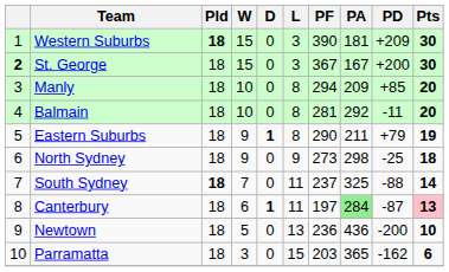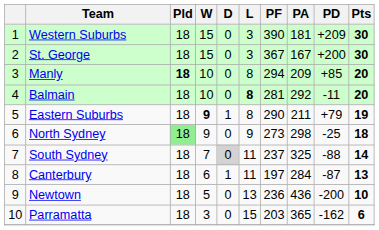Western Suburbs | Pld: bold -> normal
St. George | column 1: bold -> normal
Manly | Pld: normal -> bold
Balmain | L: normal -> bold
Eastern Suburbs | W: normal -> bold
Eastern Suburbs | D: bold -> normal
North Sydney | Pld: no background -> lightgreen background
South Sydney | Pld: bold -> normal
South Sydney | D: no background -> lightgrey background
Canterbury | D: bold -> normal
Canterbury | PA: lightgreen background -> no background
Canterbury | Pts: pink background -> no background
